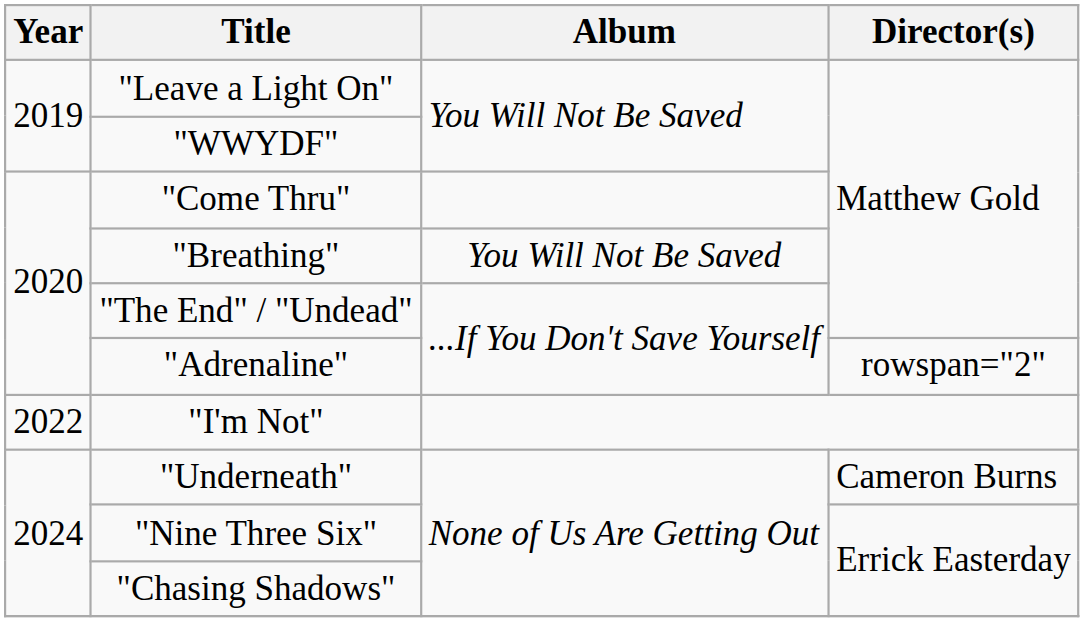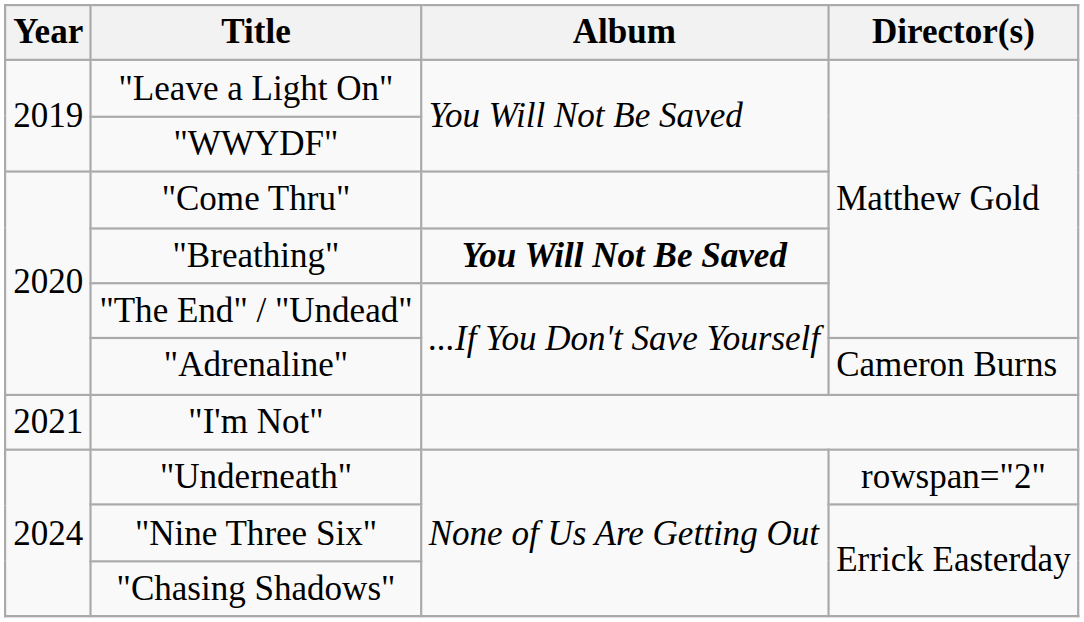"Breathing" | Album: normal -> bold
"Adrenaline" | Director(s): rowspan="2" -> Cameron Burns
"I'm Not" | Year: 2022 -> 2021
"Underneath" | Director(s): Cameron Burns -> rowspan="2"
